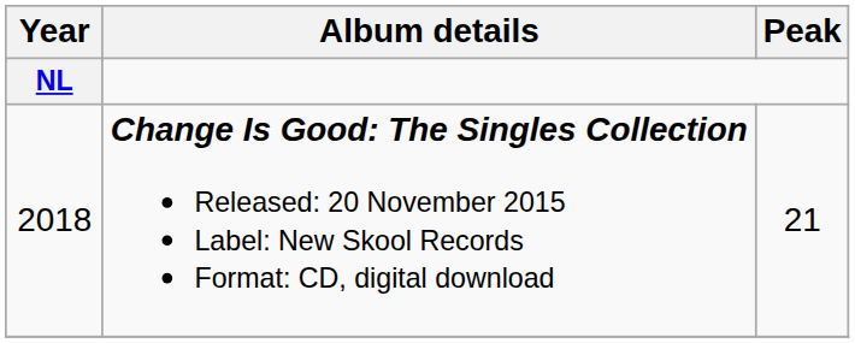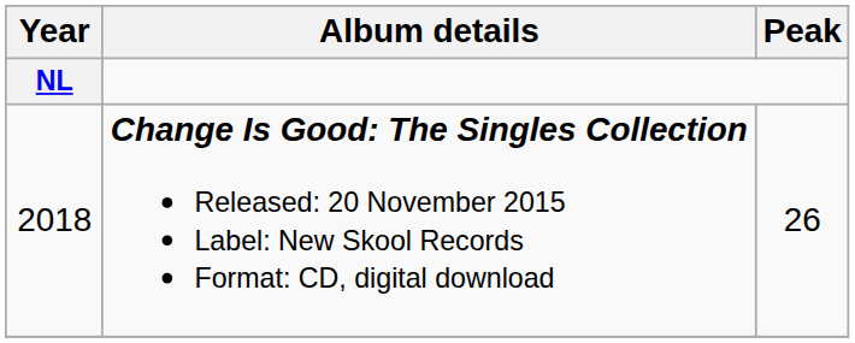row 3 | Peak: 21 -> 26
